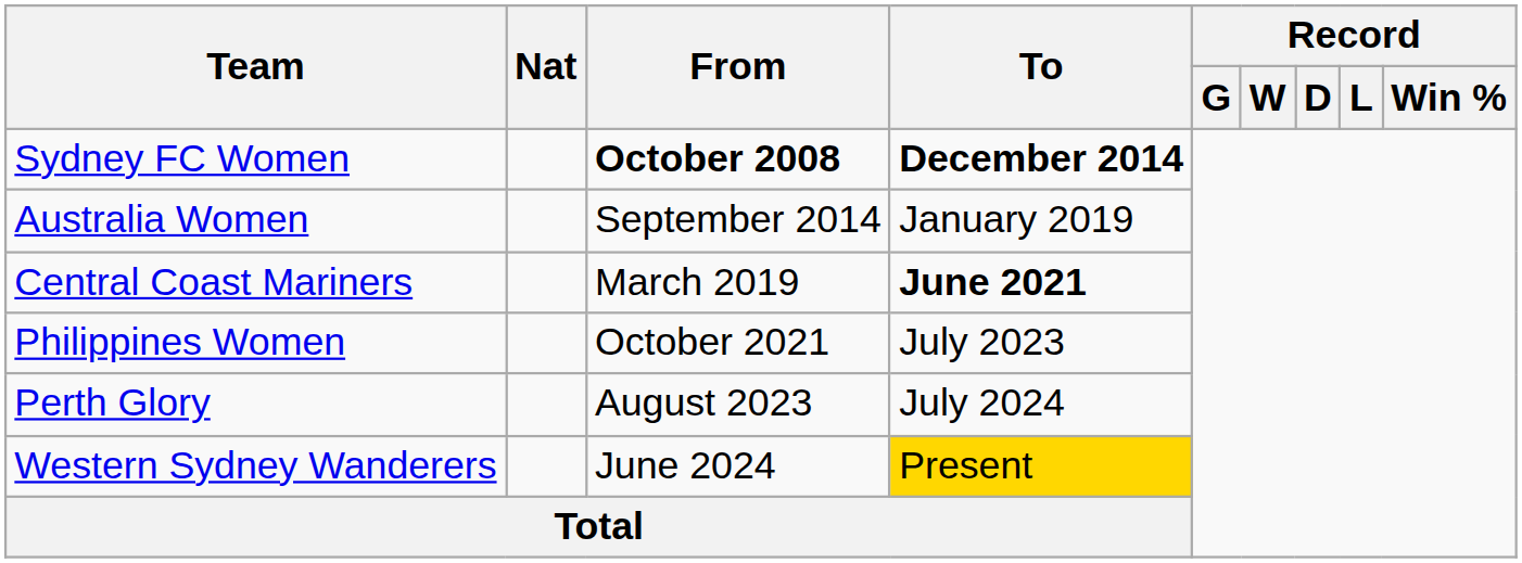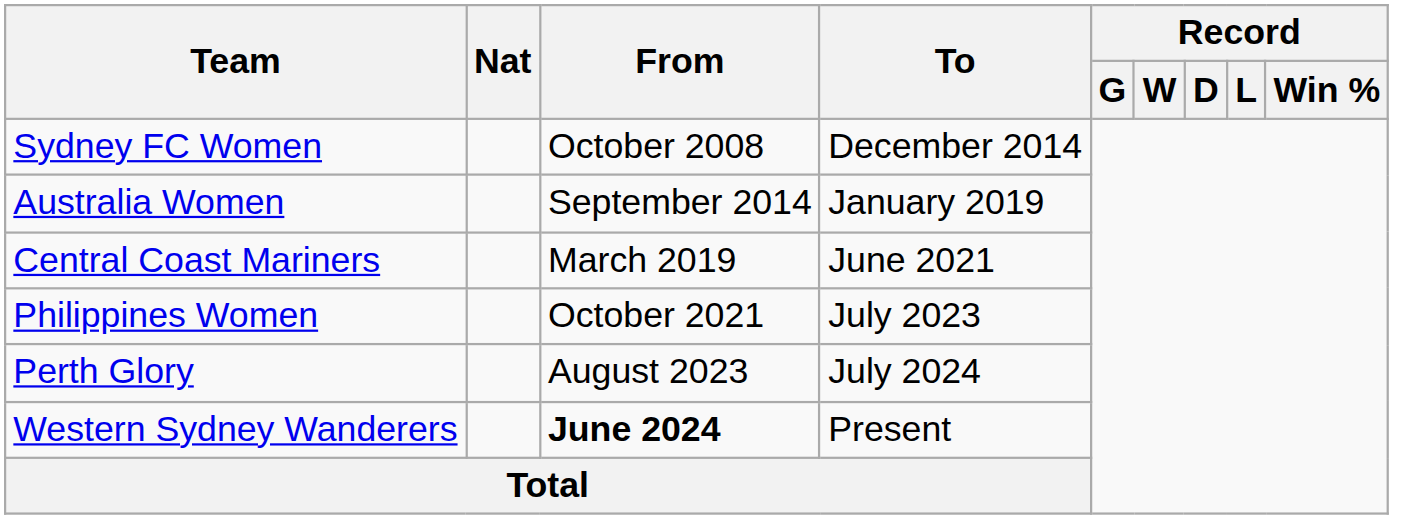Sydney FC Women | From: bold -> normal
Sydney FC Women | To: bold -> normal
Central Coast Mariners | To: bold -> normal
Western Sydney Wanderers | From: normal -> bold
Western Sydney Wanderers | To: gold background -> no background
